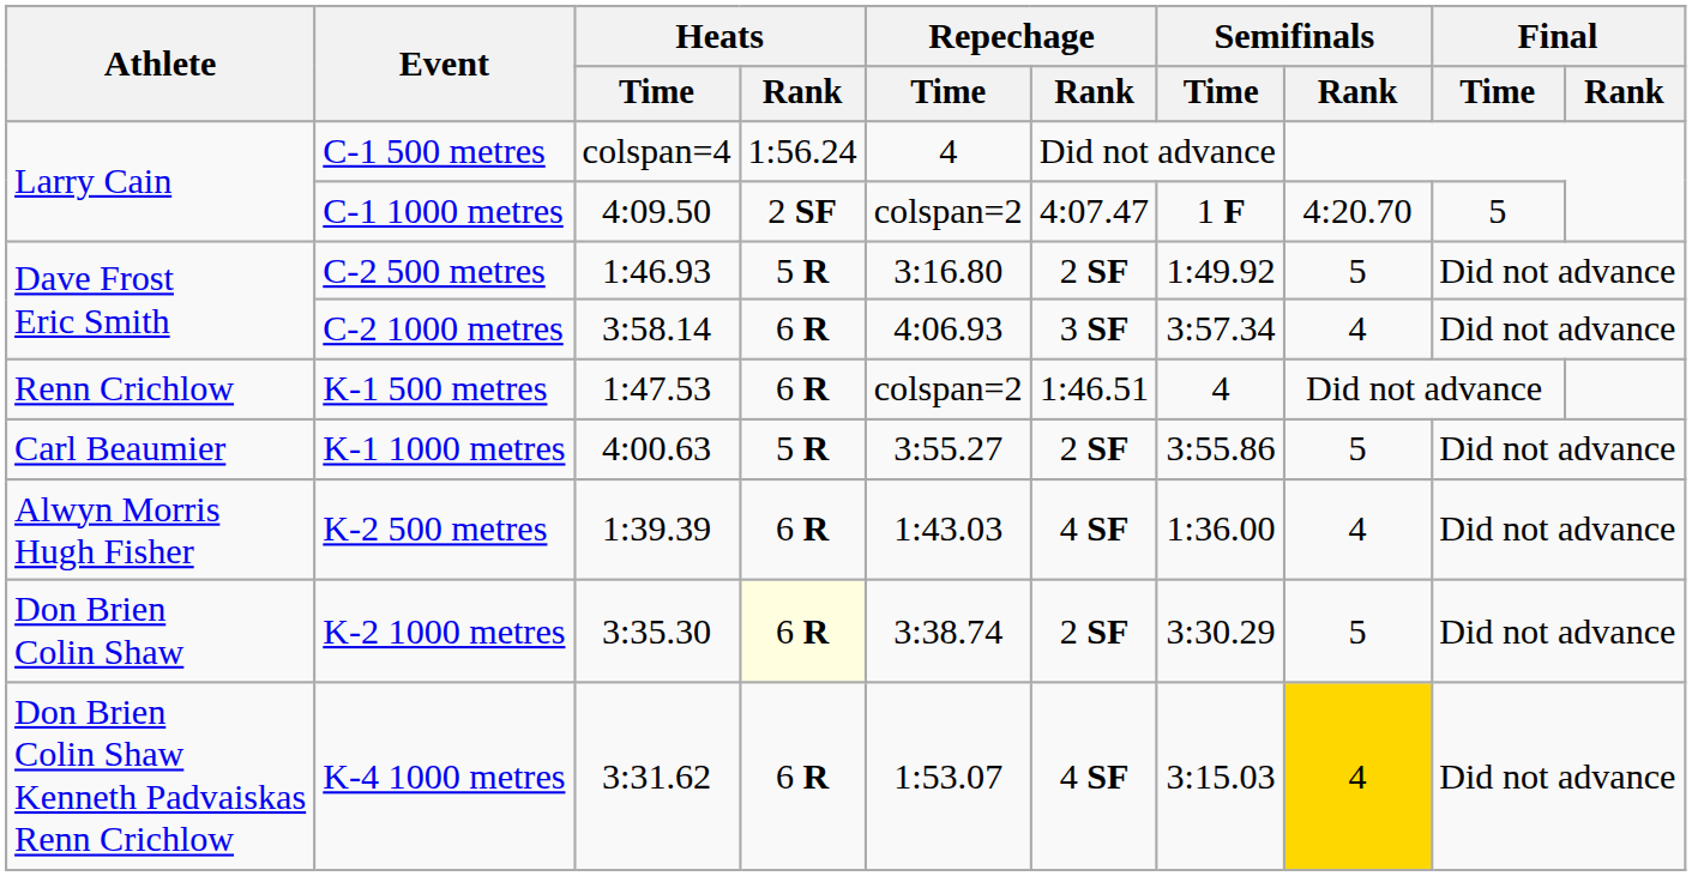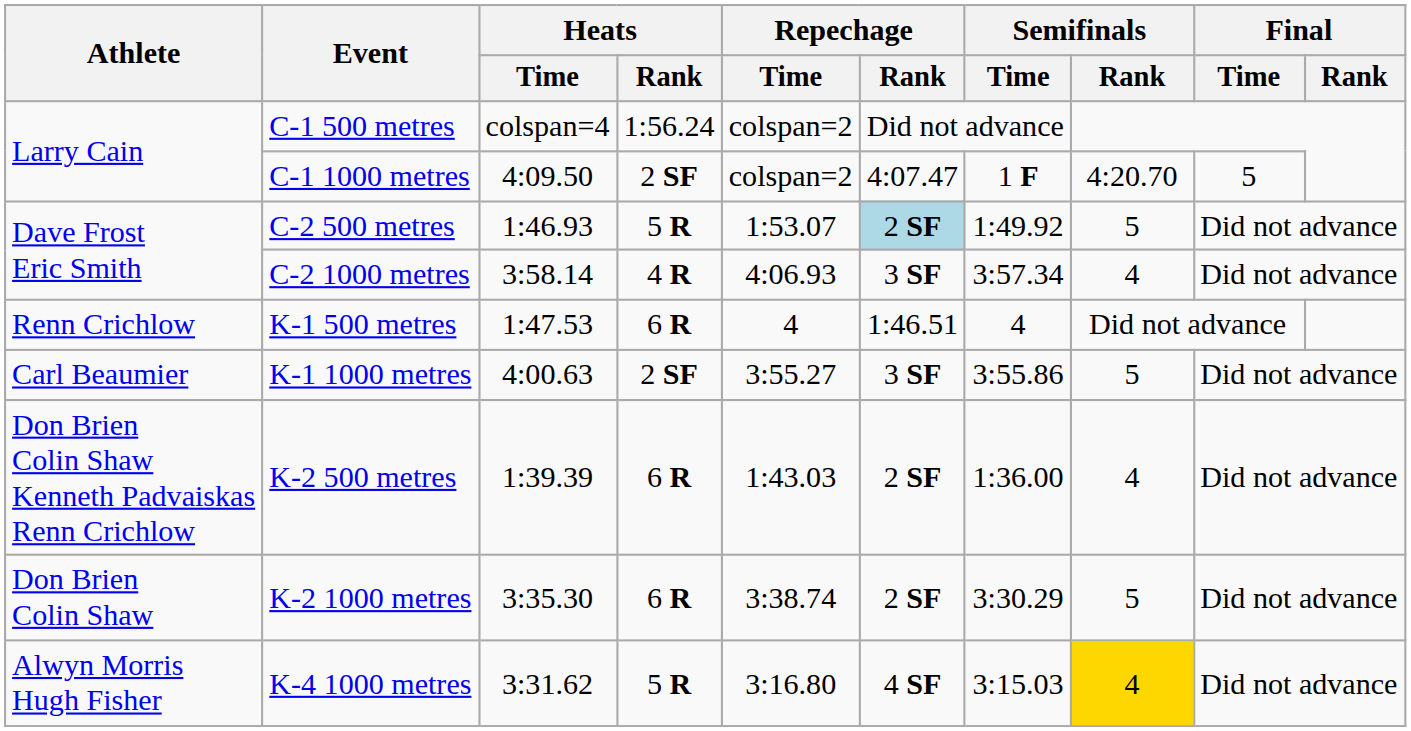C-1 500 metres | Repechage / Time: 4 -> colspan=2
C-2 500 metres | Repechage / Time: 3:16.80 -> 1:53.07
C-2 500 metres | Repechage / Rank: no background -> lightblue background
C-2 1000 metres | Heats / Rank: 6 R -> 4 R
K-1 500 metres | Repechage / Time: colspan=2 -> 4
K-1 1000 metres | Heats / Rank: 5 R -> 2 SF
K-1 1000 metres | Repechage / Rank: 2 SF -> 3 SF
K-2 500 metres | Athlete: Alwyn Morris Hugh Fisher -> Don Brien Colin Shaw Kenneth Padvaiskas Renn Crichlow
K-2 500 metres | Repechage / Rank: 4 SF -> 2 SF
K-2 1000 metres | Heats / Rank: lightyellow background -> no background
K-4 1000 metres | Athlete: Don Brien Colin Shaw Kenneth Padvaiskas Renn Crichlow -> Alwyn Morris Hugh Fisher
K-4 1000 metres | Heats / Rank: 6 R -> 5 R
K-4 1000 metres | Repechage / Time: 1:53.07 -> 3:16.80
